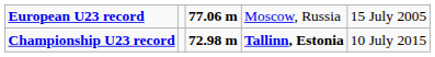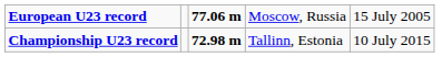Championship U23 record | column 4: bold -> normal
